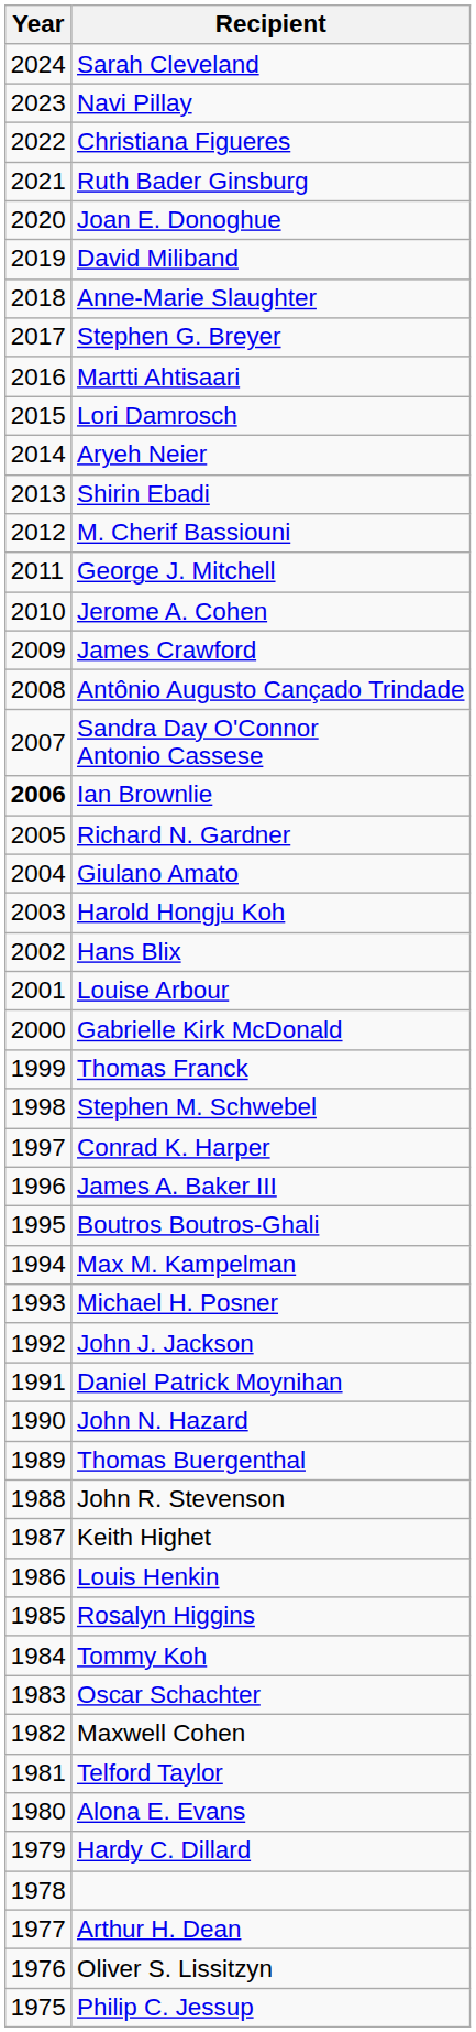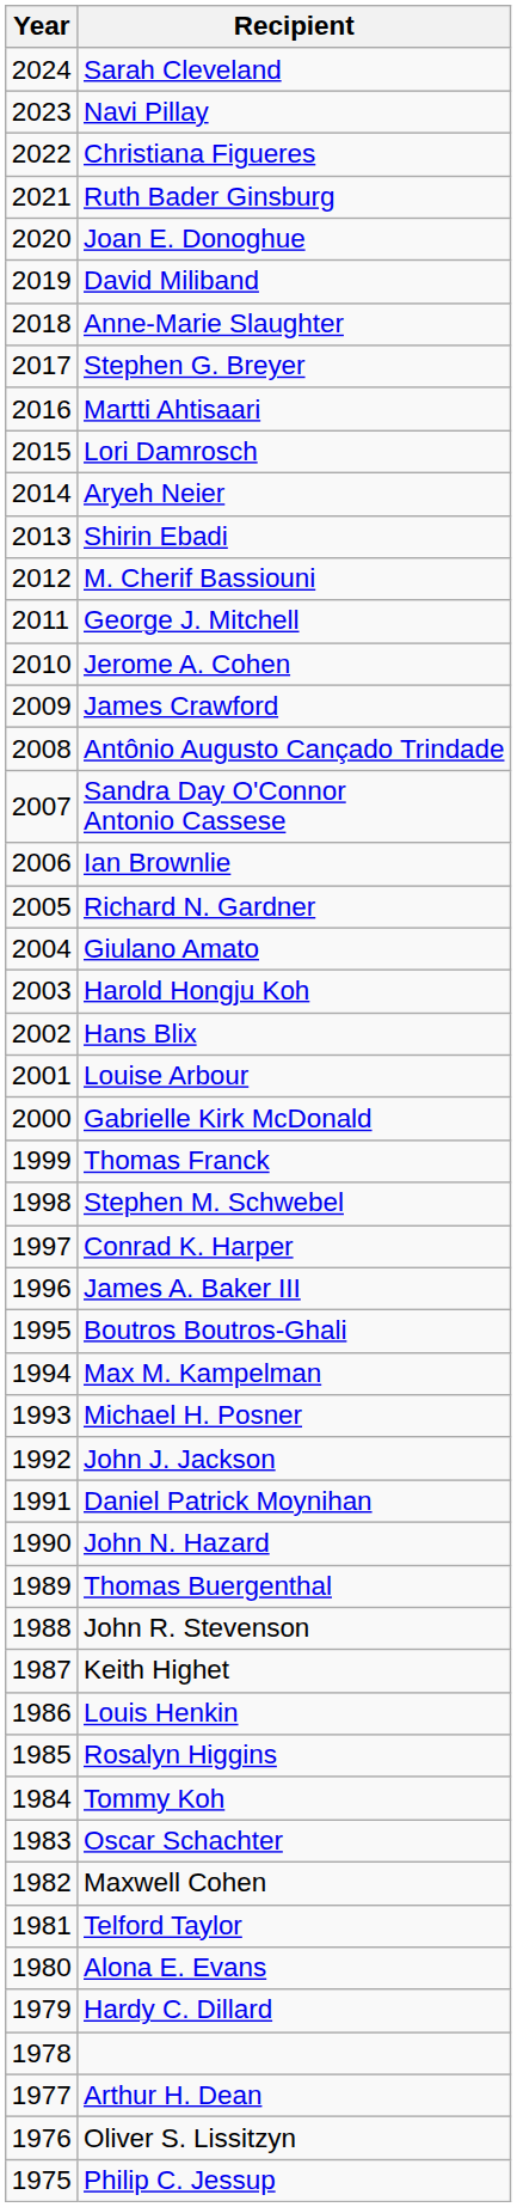Ian Brownlie | Year: bold -> normal
